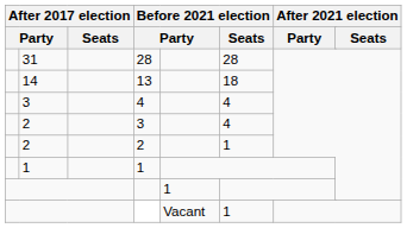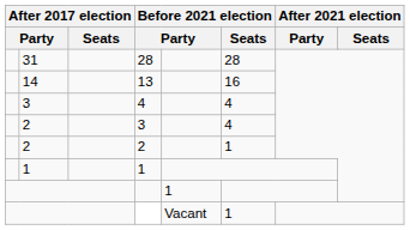13 | Before 2021 election / Seats: 18 -> 16
